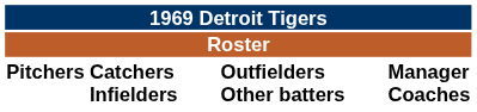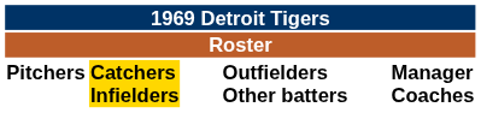Pitchers | column 2: no background -> gold background
